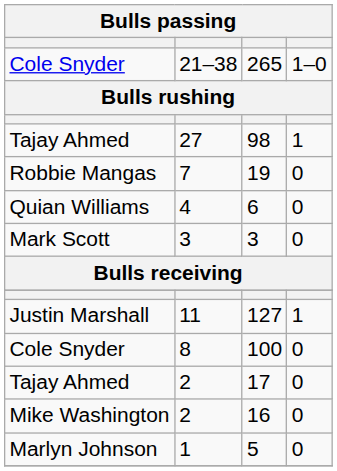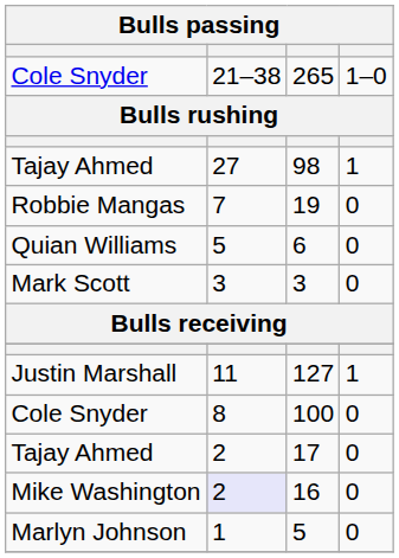6 | column 2: 4 -> 5
16 | column 2: no background -> lavender background
